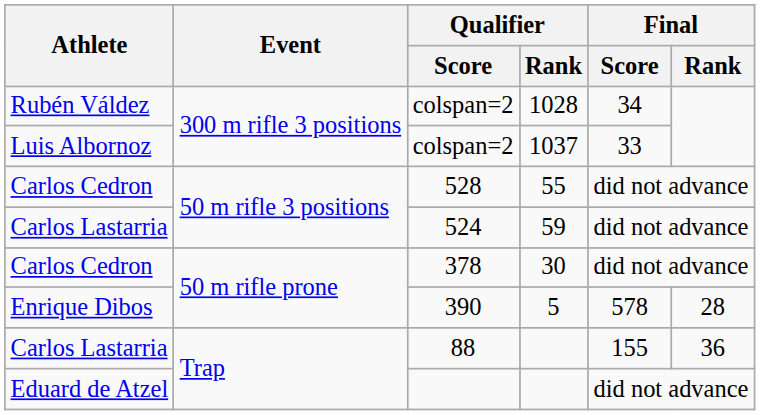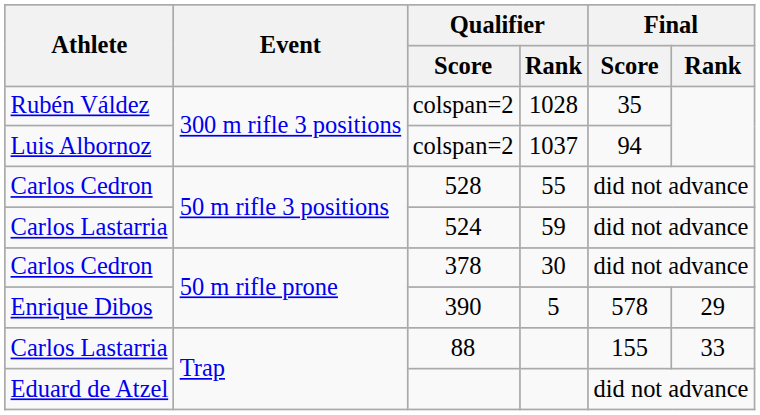colspan=2 / 1028 | Final / Score: 34 -> 35
colspan=2 / 1037 | Final / Score: 33 -> 94
390 | Final / Rank: 28 -> 29
88 | Final / Rank: 36 -> 33
